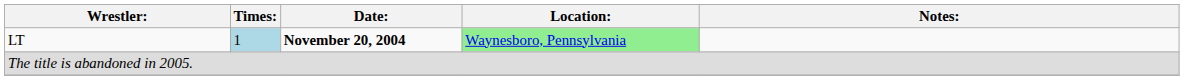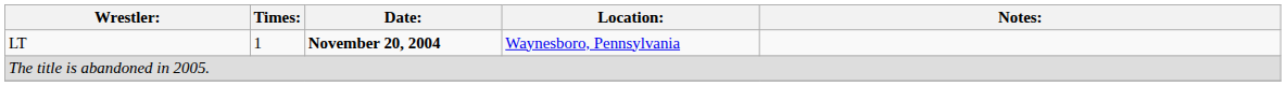LT | Times:: lightblue background -> no background
LT | Location:: lightgreen background -> no background
